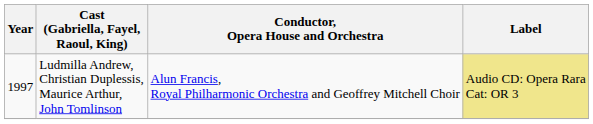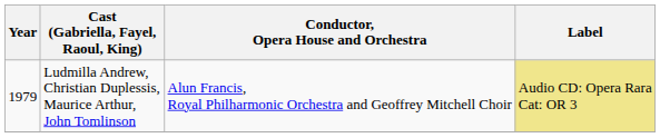row 2 | Year: 1997 -> 1979
